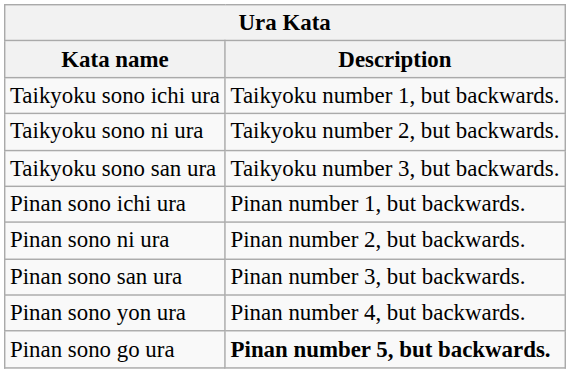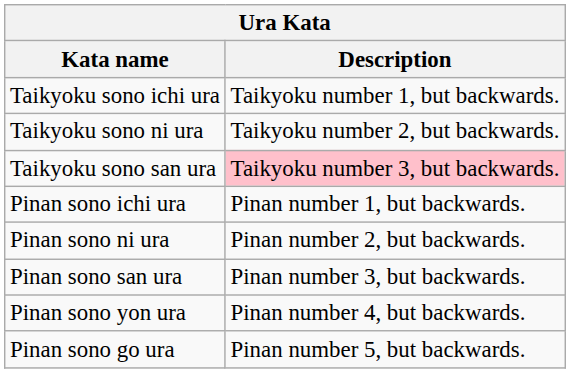Taikyoku sono san ura | Description: no background -> pink background
Pinan sono go ura | Description: bold -> normal
